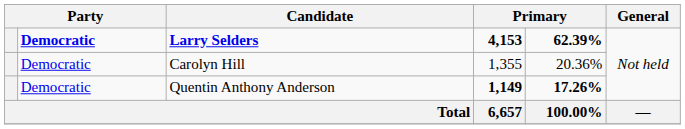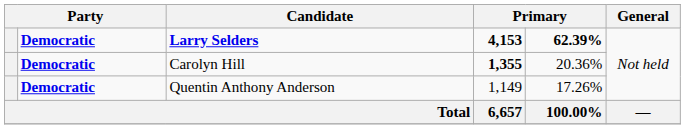Carolyn Hill | column 2: normal -> bold
Carolyn Hill | column 4: normal -> bold
Quentin Anthony Anderson | column 2: normal -> bold
Quentin Anthony Anderson | column 4: bold -> normal
Quentin Anthony Anderson | column 5: bold -> normal
